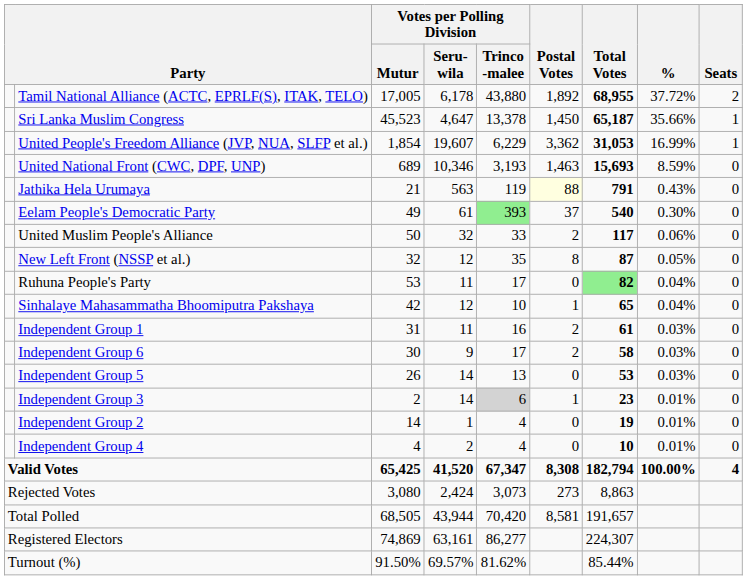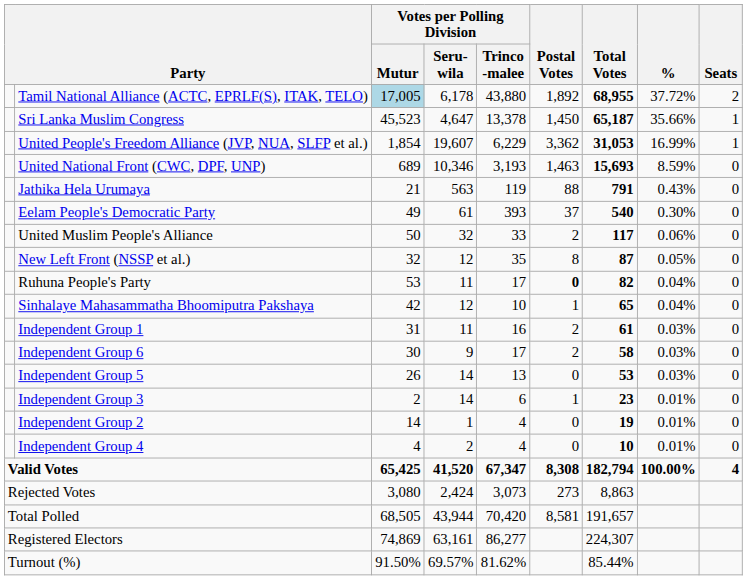Tamil National Alliance (ACTC, EPRLF(S), ITAK, TELO) | Votes per Polling Division / Mutur: no background -> lightblue background
Jathika Hela Urumaya | Postal Votes: lightyellow background -> no background
Eelam People's Democratic Party | Votes per Polling Division / Trinco -malee: lightgreen background -> no background
Ruhuna People's Party | Postal Votes: normal -> bold
Ruhuna People's Party | Total Votes: lightgreen background -> no background
Independent Group 3 | Votes per Polling Division / Trinco -malee: lightgrey background -> no background
